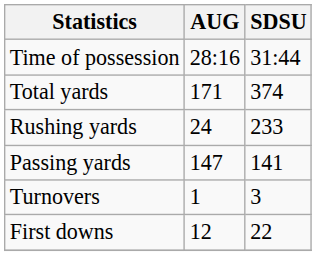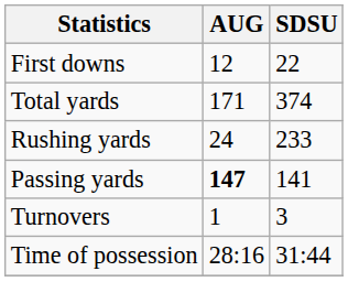rows swapped: First downs <-> Time of possession
Passing yards | AUG: normal -> bold
